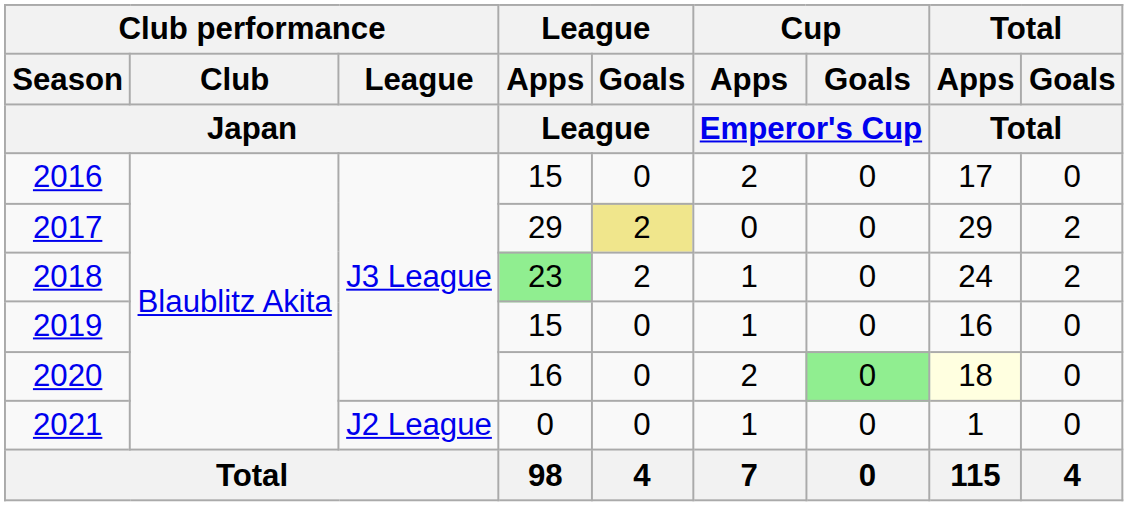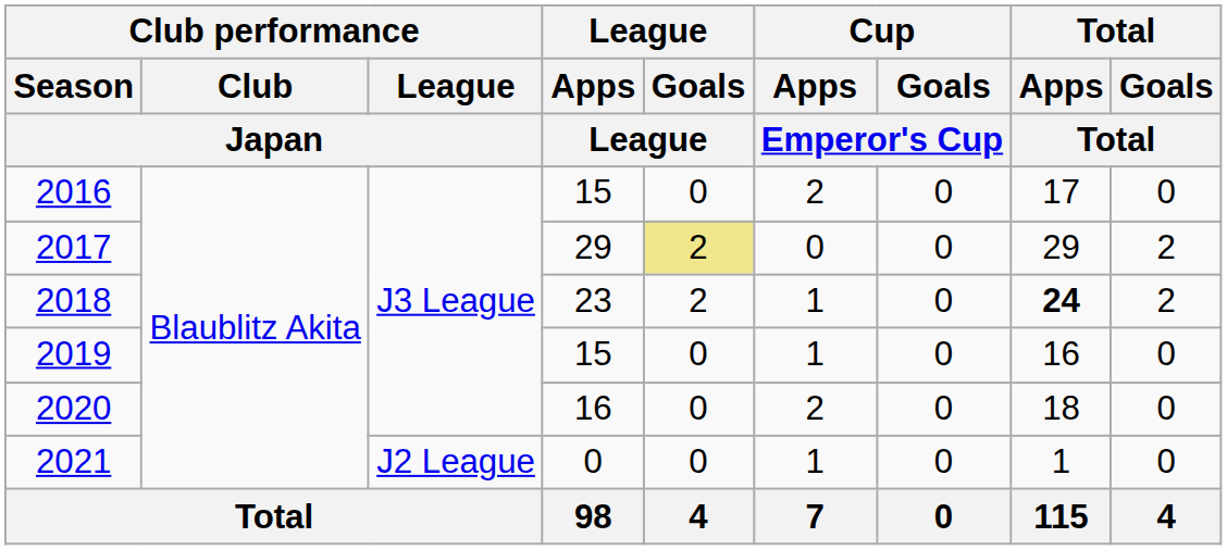2018 | League / Apps / League: lightgreen background -> no background
2018 | Total / Apps / Total: normal -> bold
2020 | Cup / Goals / Emperor's Cup: lightgreen background -> no background
2020 | Total / Apps / Total: lightyellow background -> no background
